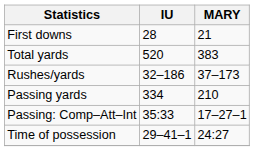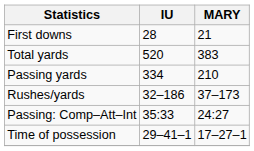rows swapped: Rushes/yards <-> Passing yards
Passing: Comp–Att–Int | MARY: 17–27–1 -> 24:27
Time of possession | MARY: 24:27 -> 17–27–1
